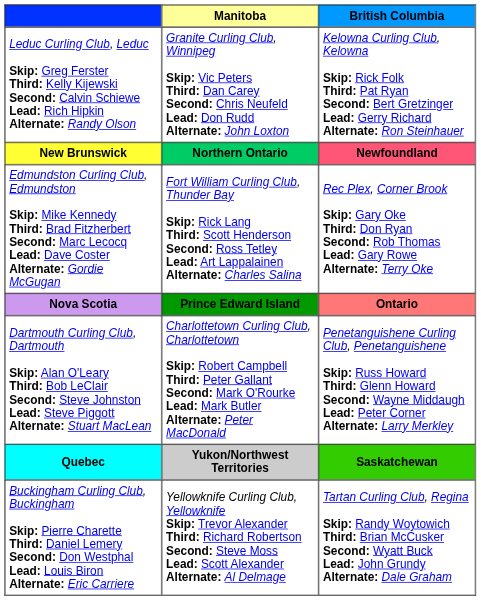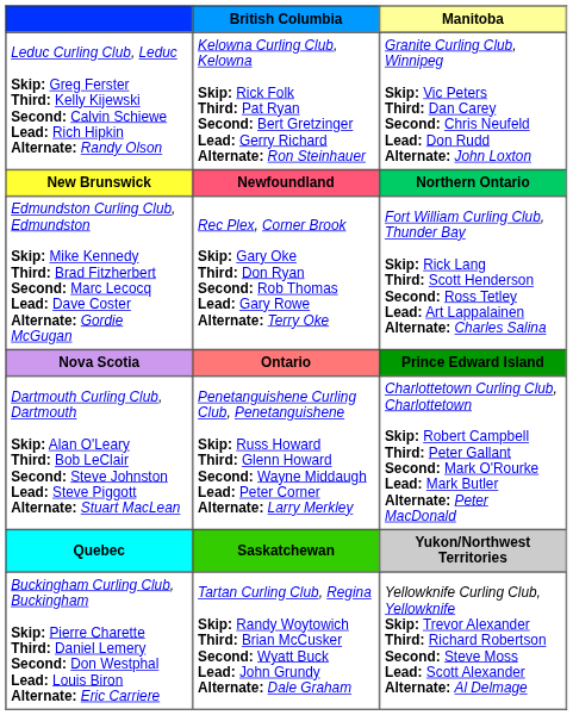columns swapped: British Columbia <-> Manitoba
